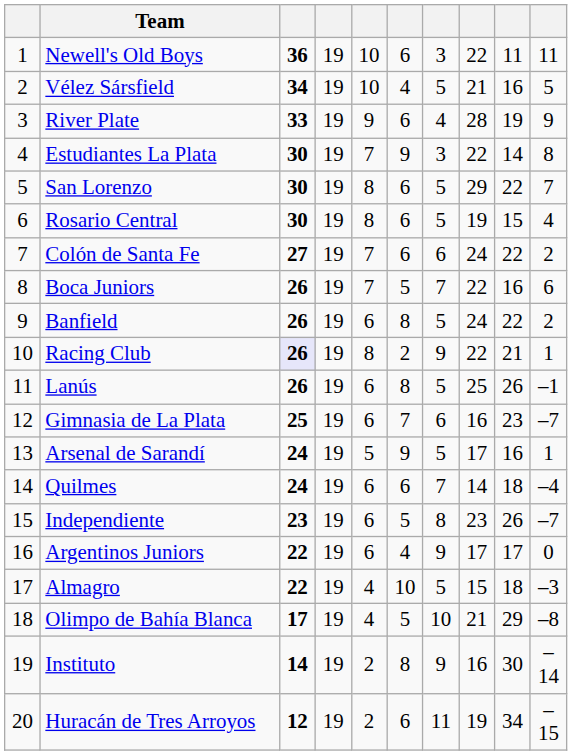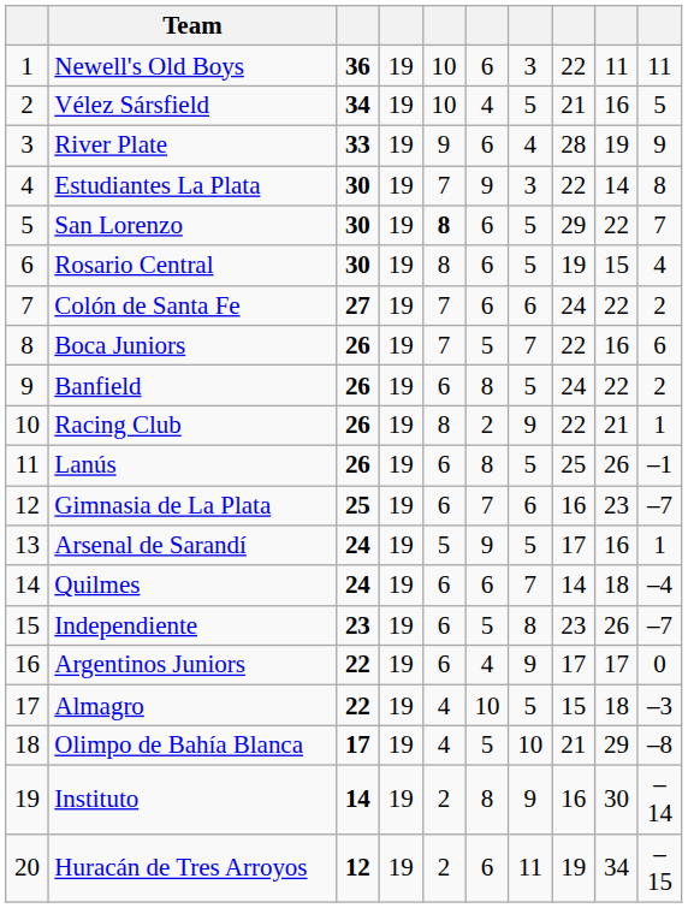San Lorenzo | column 5: normal -> bold
Racing Club | column 3: lavender background -> no background
